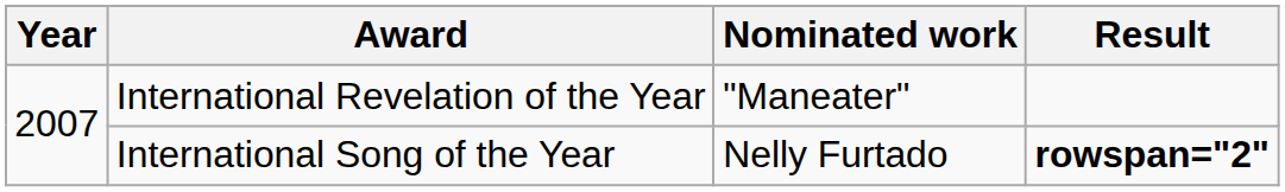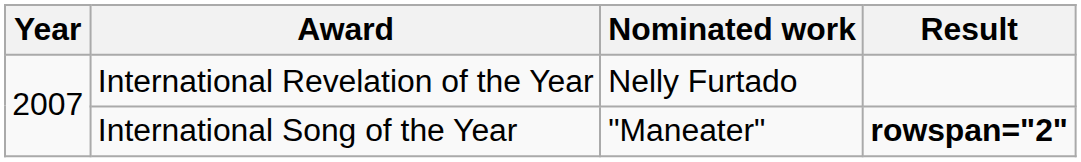International Revelation of the Year | Nominated work: "Maneater" -> Nelly Furtado
International Song of the Year | Nominated work: Nelly Furtado -> "Maneater"
